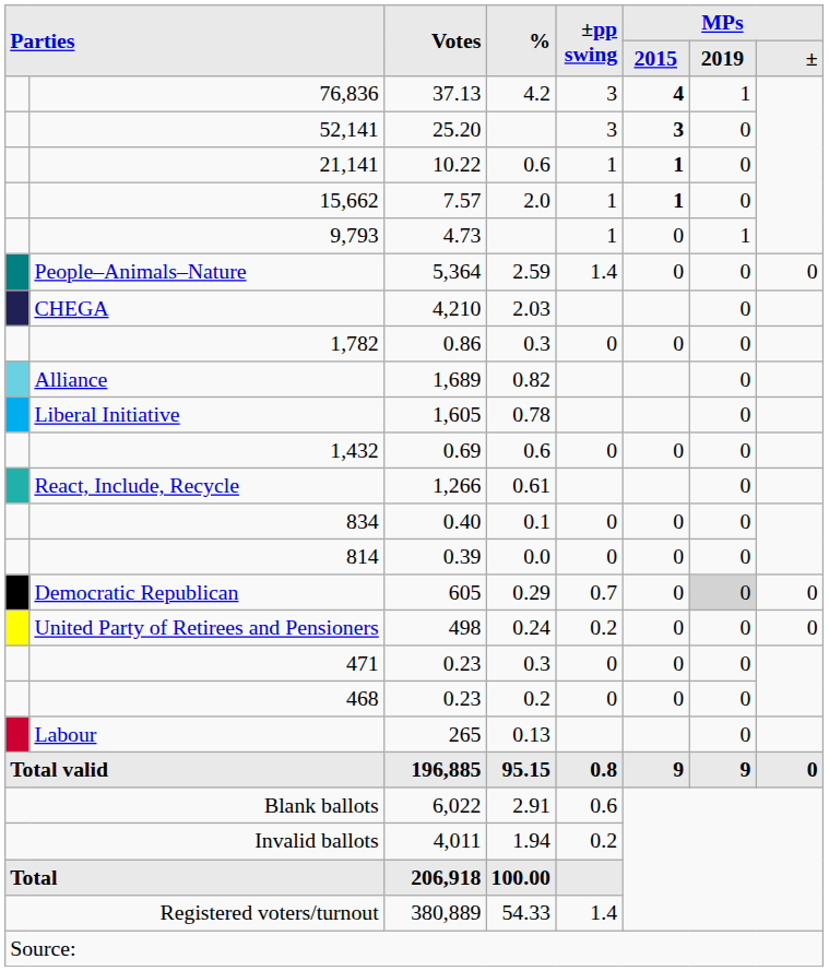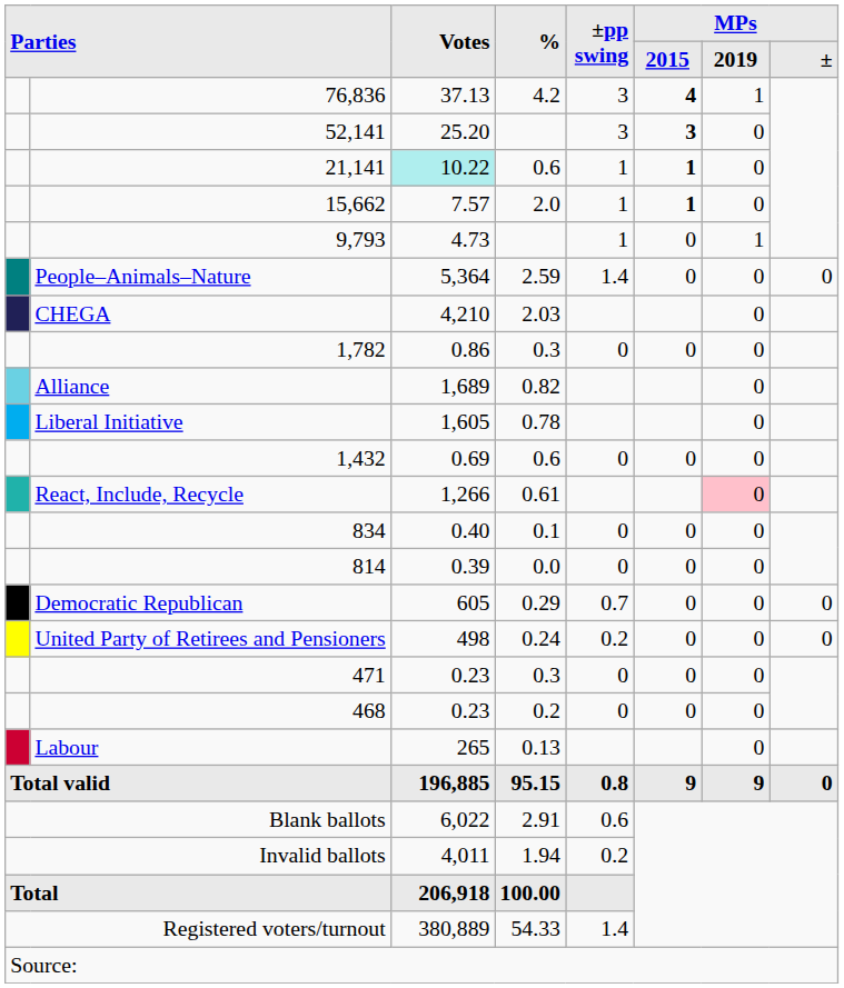21,141 | Votes: no background -> paleturquoise background
React, Include, Recycle | MPs / 2019: no background -> pink background
Democratic Republican | MPs / 2019: lightgrey background -> no background
